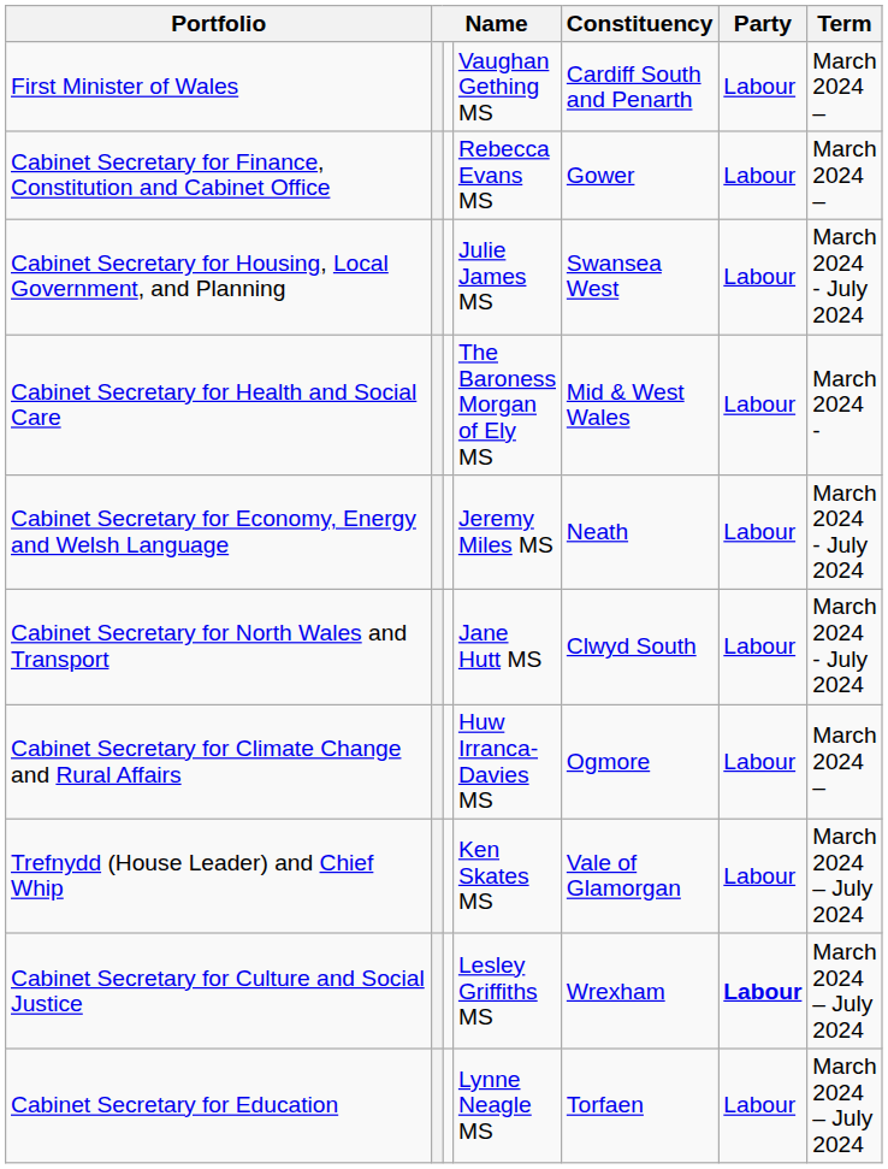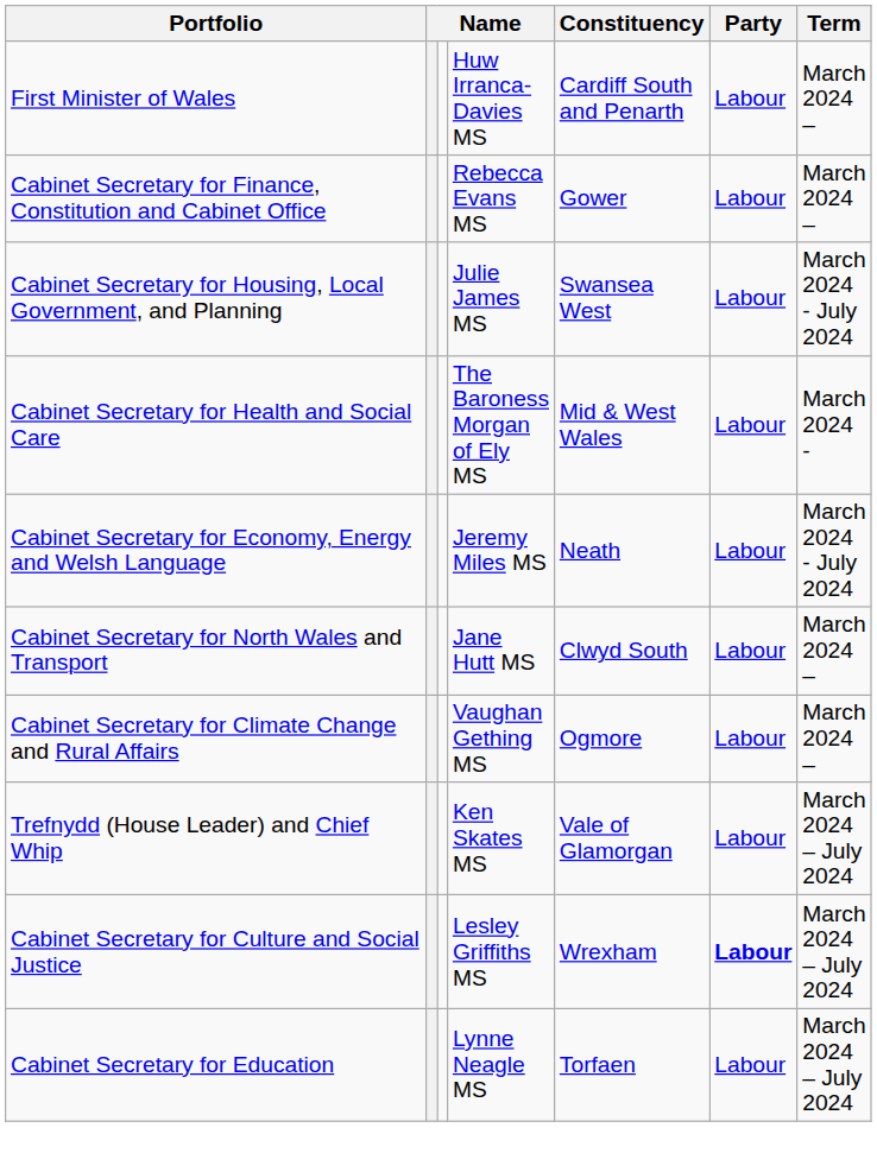First Minister of Wales | column 4: Vaughan Gething MS -> Huw Irranca-Davies MS
Cabinet Secretary for North Wales and Transport | Term: March 2024 - July 2024 -> March 2024 –
Cabinet Secretary for Climate Change and Rural Affairs | column 4: Huw Irranca-Davies MS -> Vaughan Gething MS
